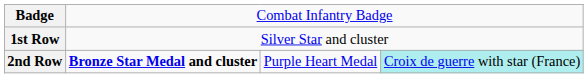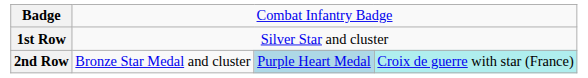2nd Row | column 2: bold -> normal
2nd Row | column 3: no background -> lightblue background
